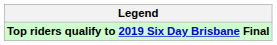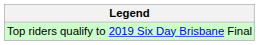row 2 | column 1: bold -> normal
